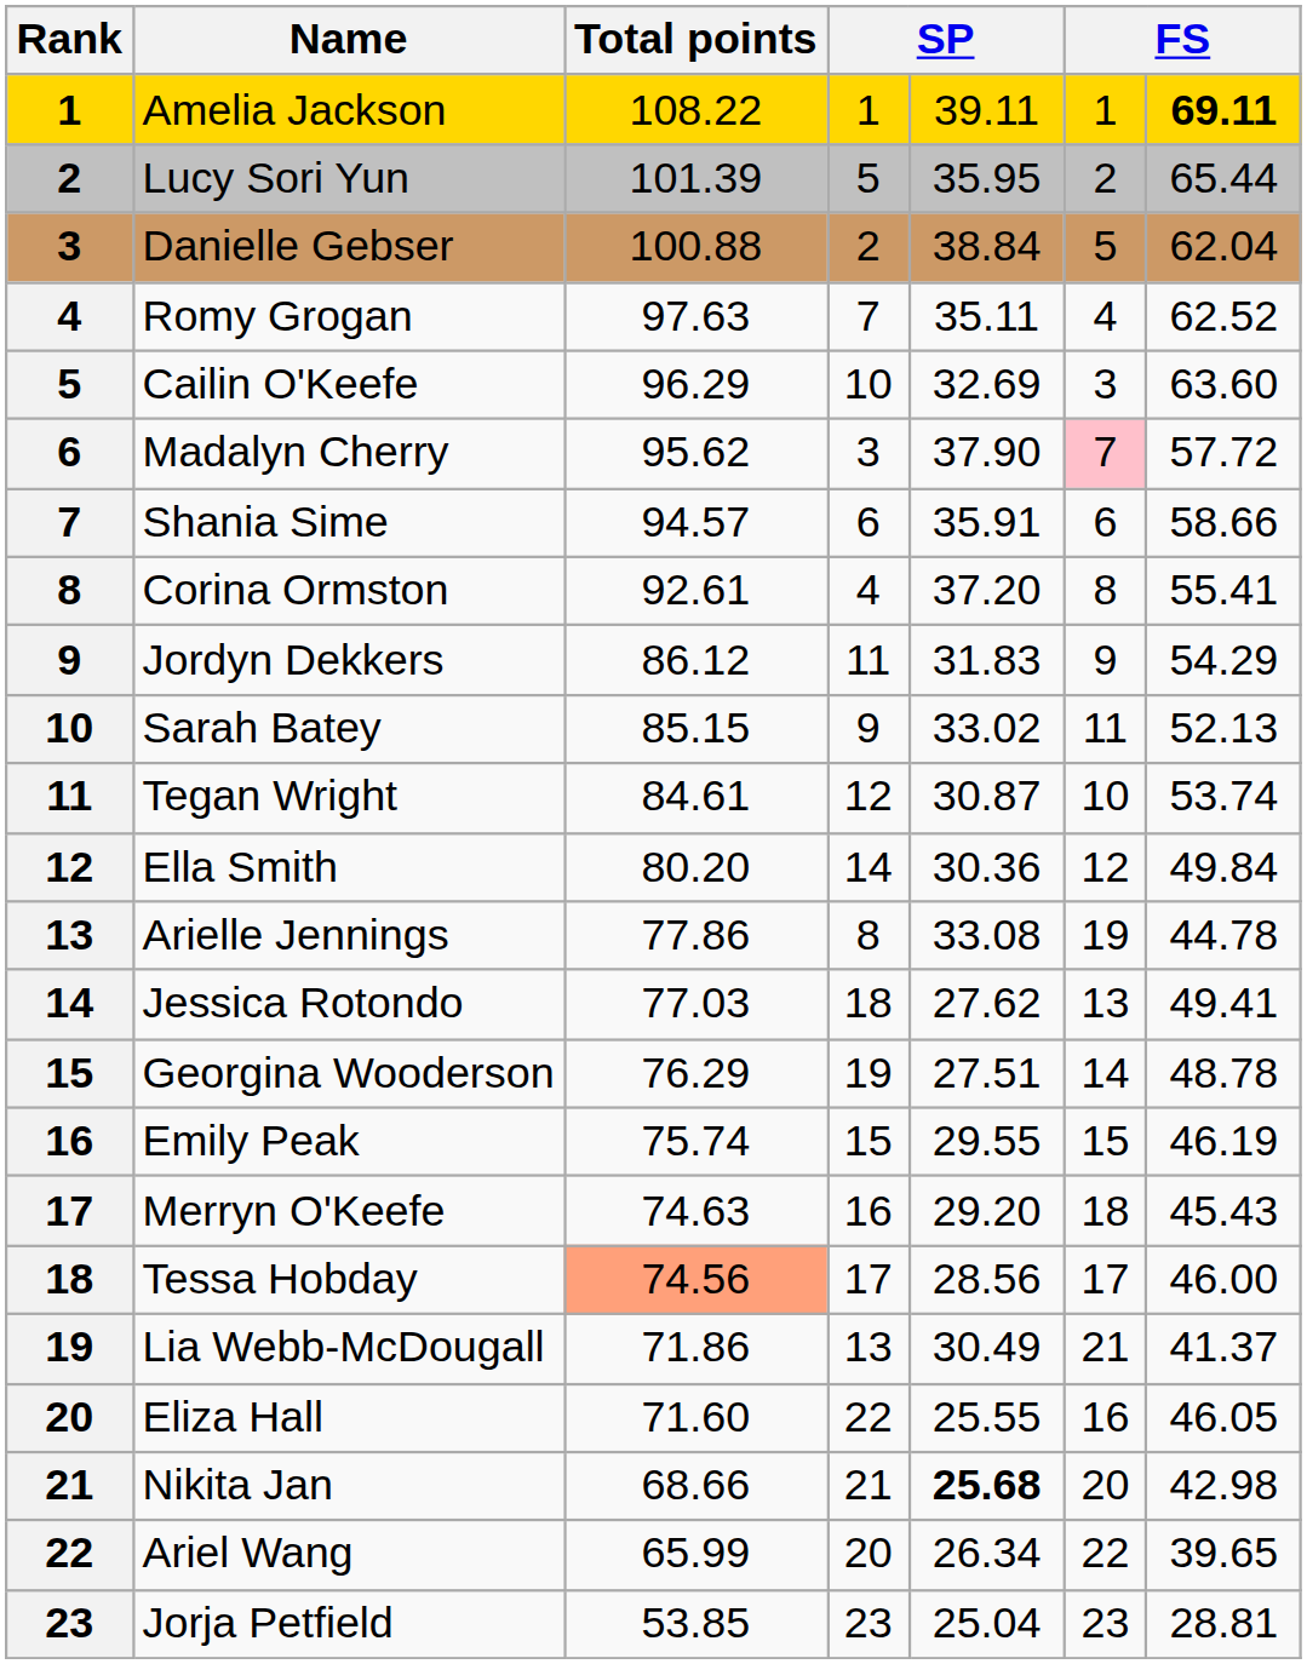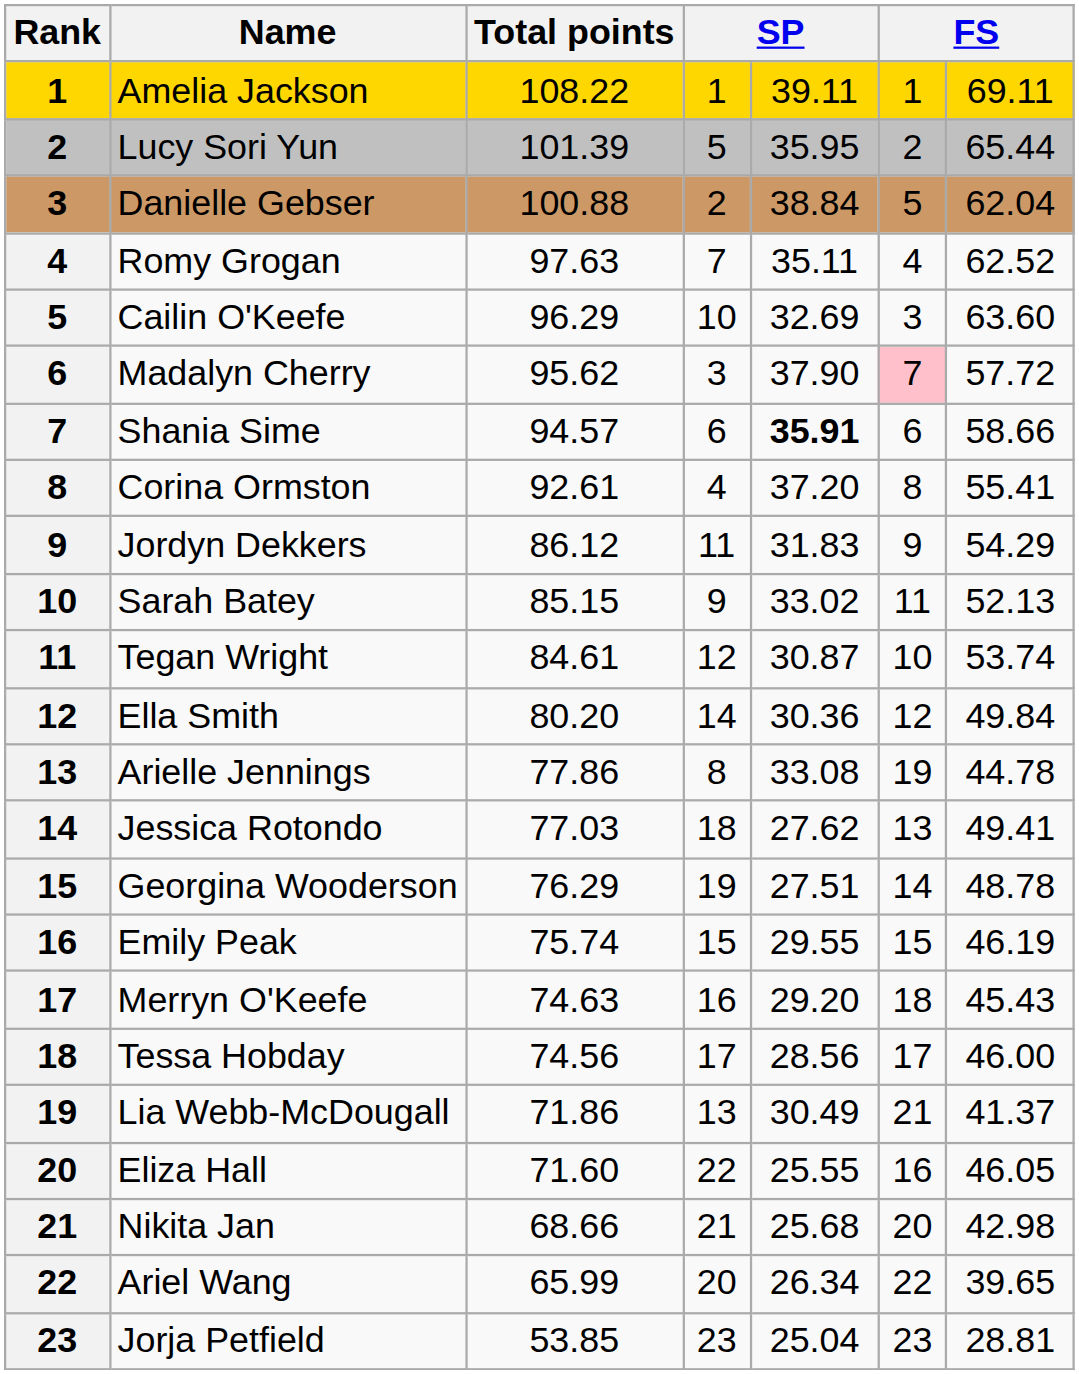Amelia Jackson | column 7: bold -> normal
Shania Sime | column 5: normal -> bold
Tessa Hobday | Total points: lightsalmon background -> no background
Nikita Jan | column 5: bold -> normal
